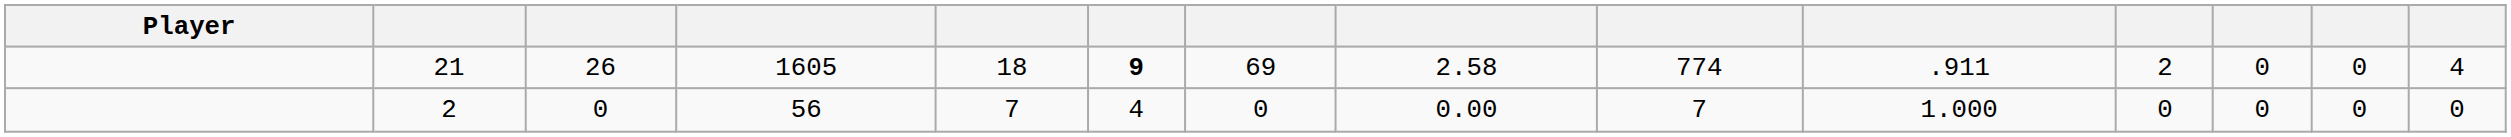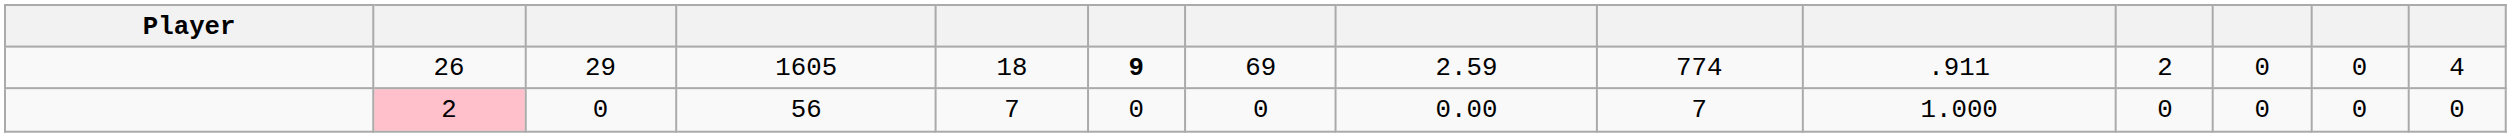row 2 | column 2: 21 -> 26
row 2 | column 3: 26 -> 29
row 2 | column 8: 2.58 -> 2.59
row 3 | column 2: no background -> pink background
row 3 | column 6: 4 -> 0
